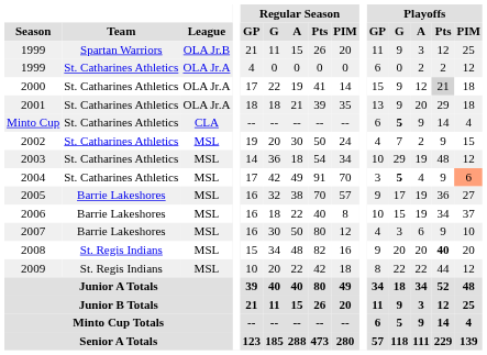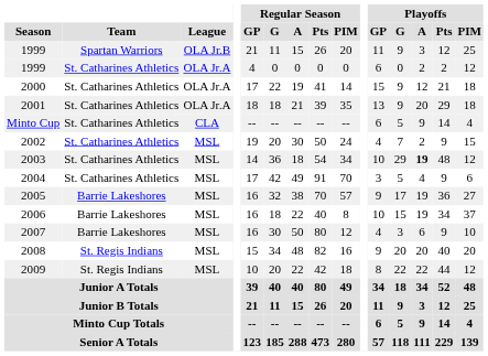2000 | Playoffs / Pts: lightgrey background -> no background
Minto Cup | Playoffs / G: bold -> normal
2003 | Playoffs / A: normal -> bold
2004 | Playoffs / G: bold -> normal
2004 | Playoffs / PIM: lightsalmon background -> no background
2008 | Playoffs / Pts: bold -> normal
